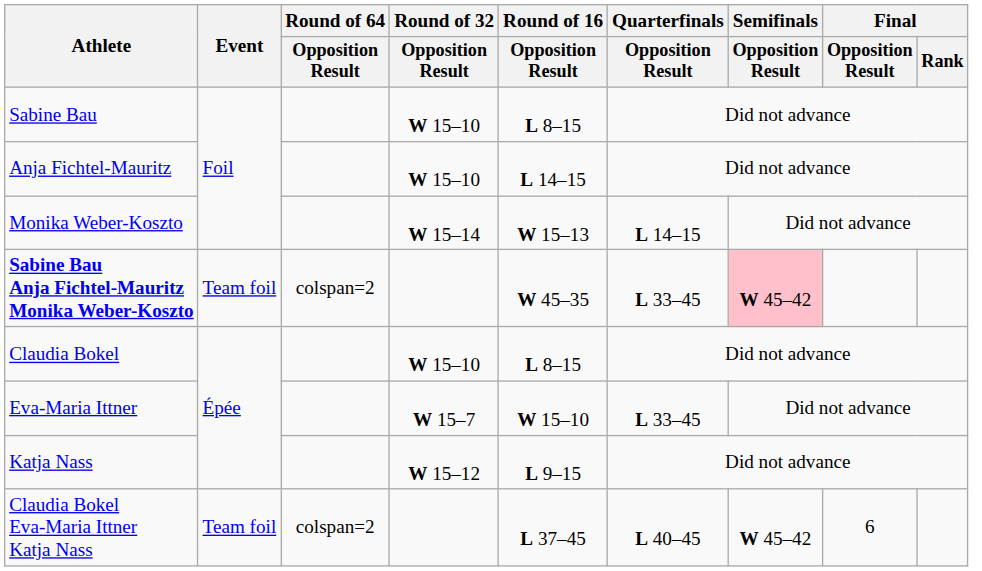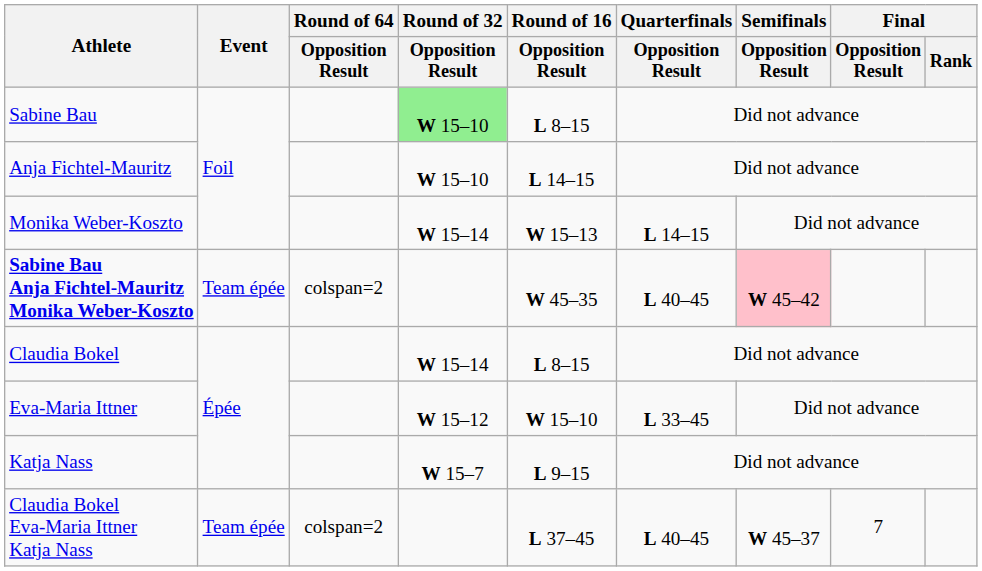Sabine Bau | Round of 32 / Opposition Result: no background -> lightgreen background
Sabine Bau Anja Fichtel-Mauritz Monika Weber-Koszto | Event: Team foil -> Team épée
Sabine Bau Anja Fichtel-Mauritz Monika Weber-Koszto | Quarterfinals / Opposition Result: L 33–45 -> L 40–45
Claudia Bokel | Round of 32 / Opposition Result: W 15–10 -> W 15–14
Eva-Maria Ittner | Round of 32 / Opposition Result: W 15–7 -> W 15–12
Katja Nass | Round of 32 / Opposition Result: W 15–12 -> W 15–7
Claudia Bokel Eva-Maria Ittner Katja Nass | Event: Team foil -> Team épée
Claudia Bokel Eva-Maria Ittner Katja Nass | Semifinals / Opposition Result: W 45–42 -> W 45–37
Claudia Bokel Eva-Maria Ittner Katja Nass | Final / Opposition Result: 6 -> 7
